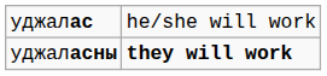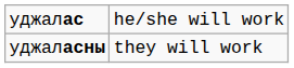уджаласны | column 2: bold -> normal
